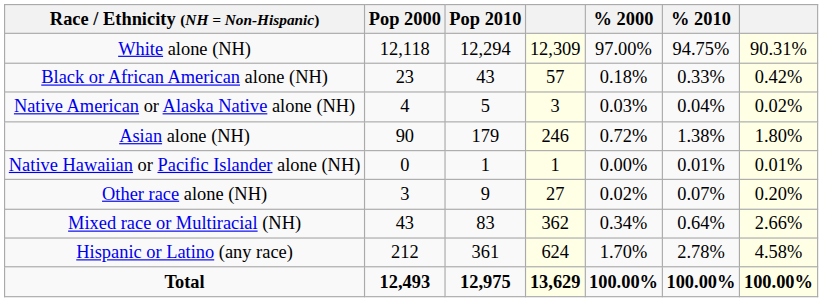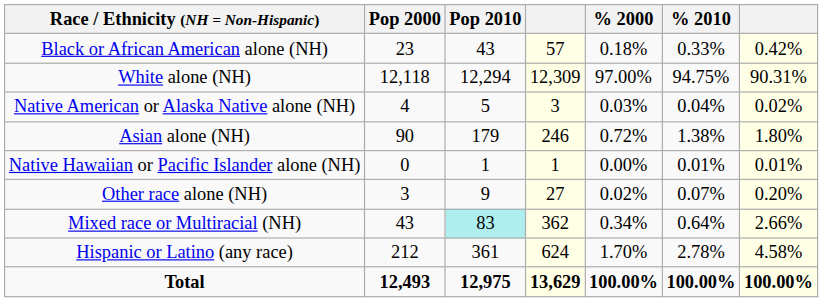rows swapped: White alone (NH) <-> Black or African American alone (NH)
Mixed race or Multiracial (NH) | Pop 2010: no background -> paleturquoise background
